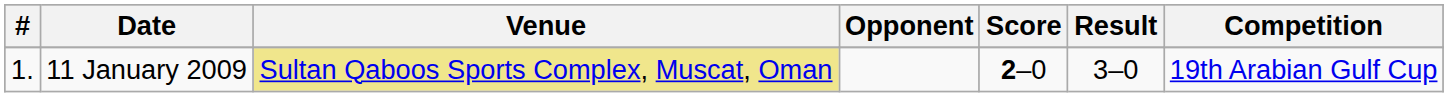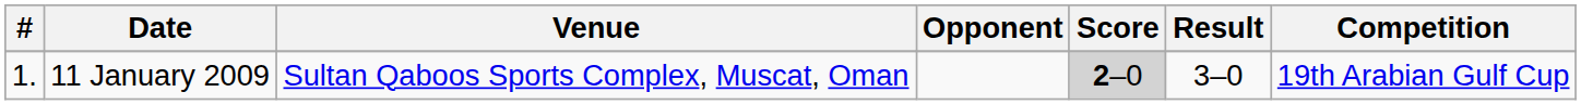11 January 2009 | Venue: khaki background -> no background
11 January 2009 | Score: no background -> lightgrey background
